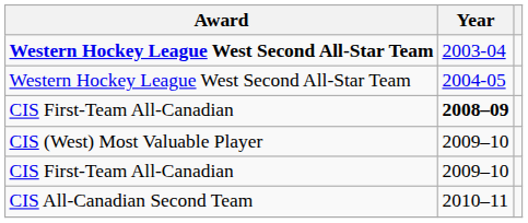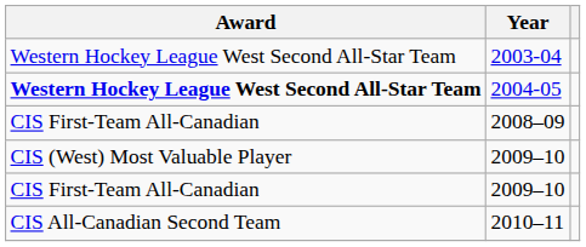2003-04 | Award: bold -> normal
2004-05 | Award: normal -> bold
2008–09 | Year: bold -> normal
